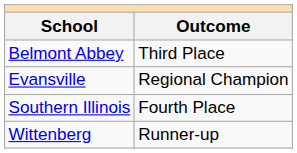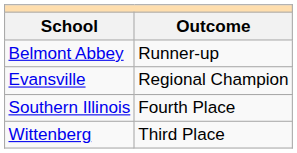Belmont Abbey | Outcome: Third Place -> Runner-up
Wittenberg | Outcome: Runner-up -> Third Place
